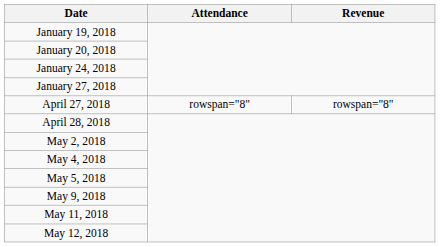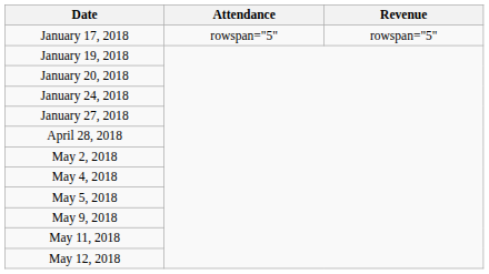+ row: January 17, 2018 | rowspan="5" | rowspan="5"
- row: April 27, 2018 | rowspan="8" | rowspan="8"
